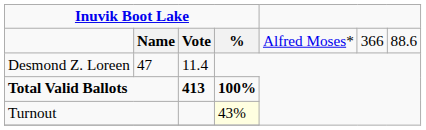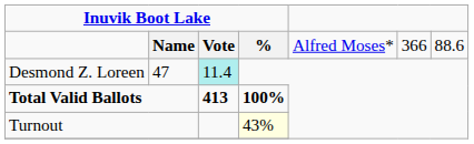Desmond Z. Loreen | column 3: no background -> paleturquoise background
